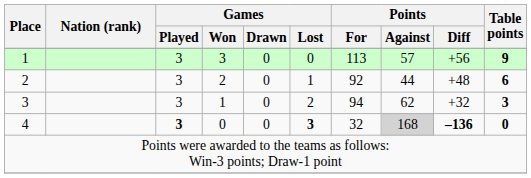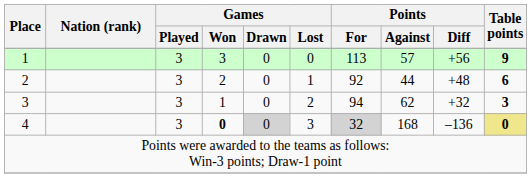4 | Games / Played: bold -> normal
4 | Games / Won: normal -> bold
4 | Games / Drawn: no background -> lightgrey background
4 | Games / Lost: bold -> normal
4 | Points / For: no background -> lightgrey background
4 | Points / Against: lightgrey background -> no background
4 | Points / Diff: bold -> normal
4 | Table points: no background -> khaki background
